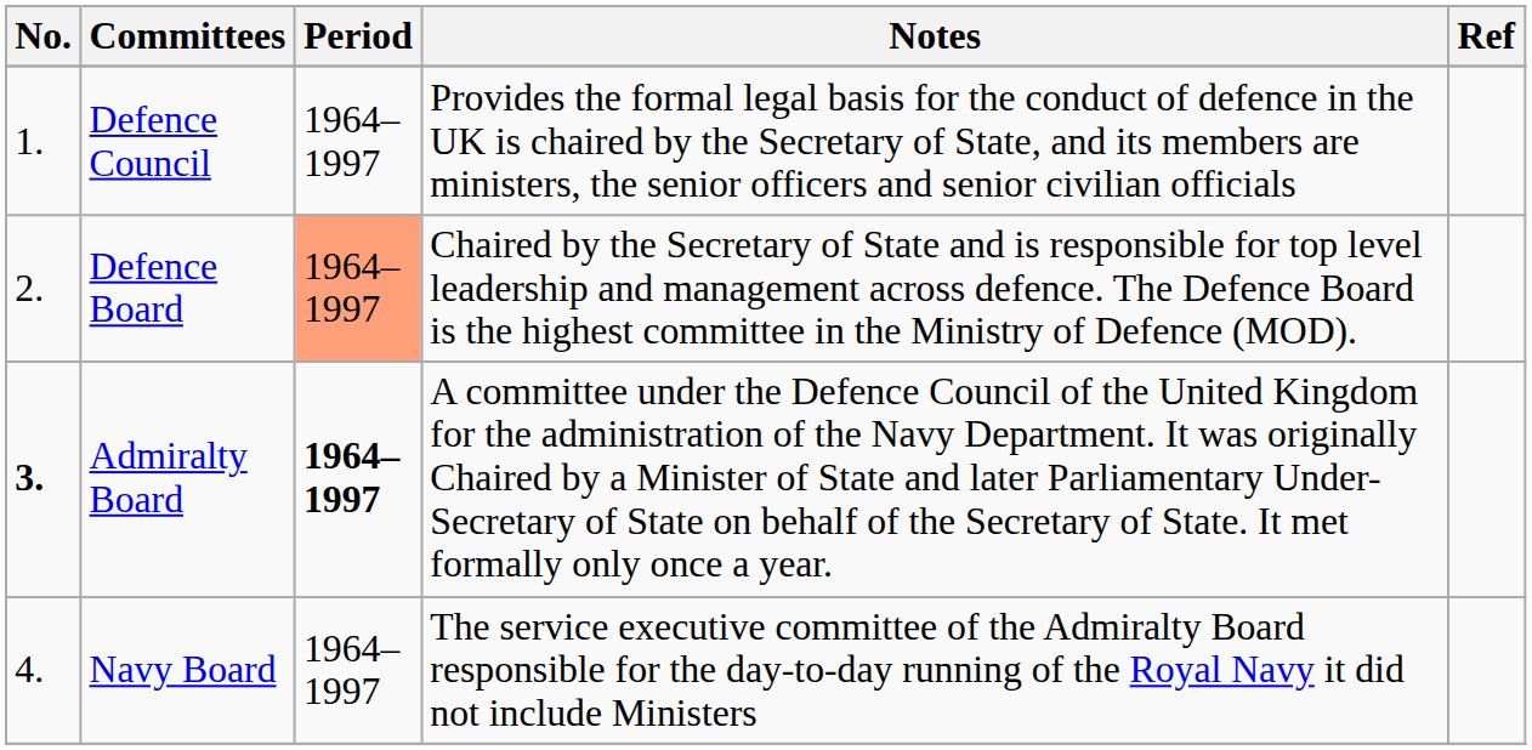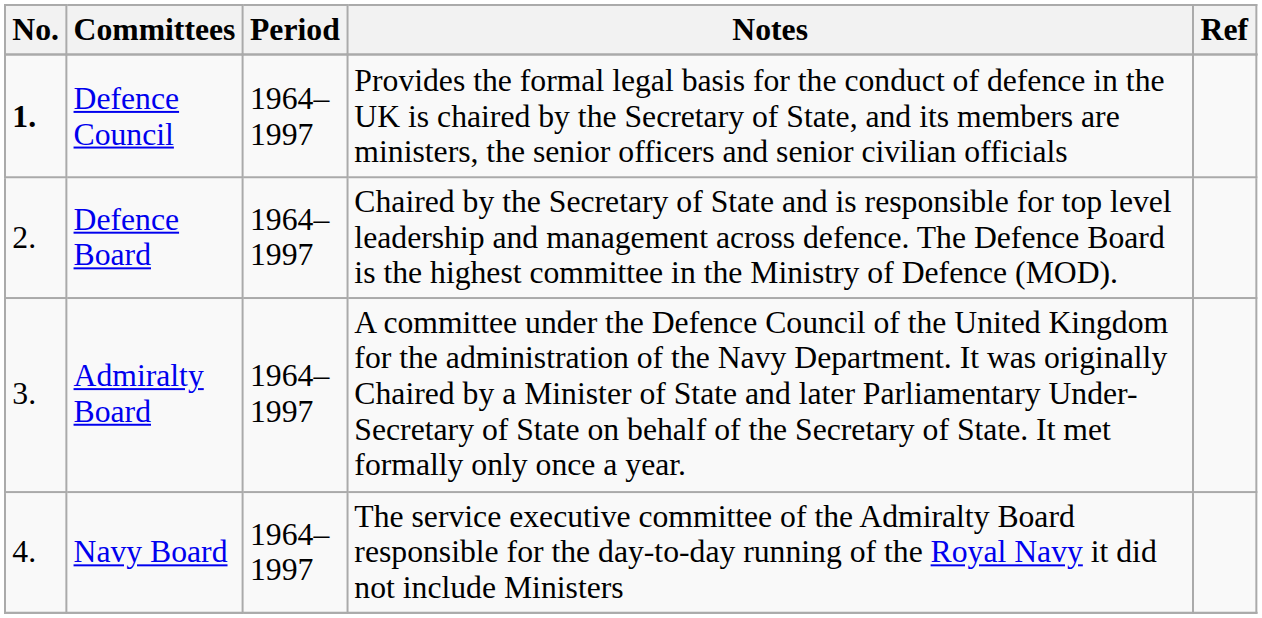Defence Council | No.: normal -> bold
Defence Board | Period: lightsalmon background -> no background
Admiralty Board | No.: bold -> normal
Admiralty Board | Period: bold -> normal
